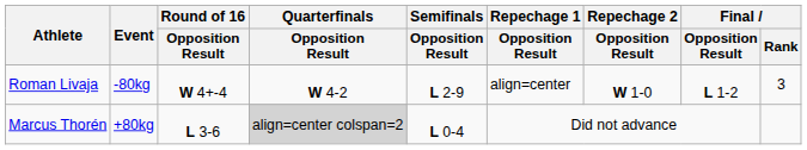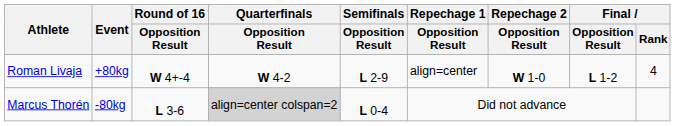Roman Livaja | Event: -80kg -> +80kg
Roman Livaja | Final / Rank: 3 -> 4
Marcus Thorén | Event: +80kg -> -80kg
